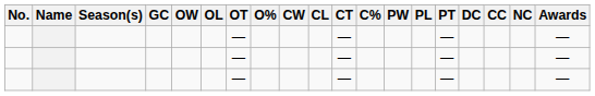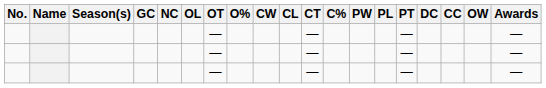columns swapped: OW <-> NC
